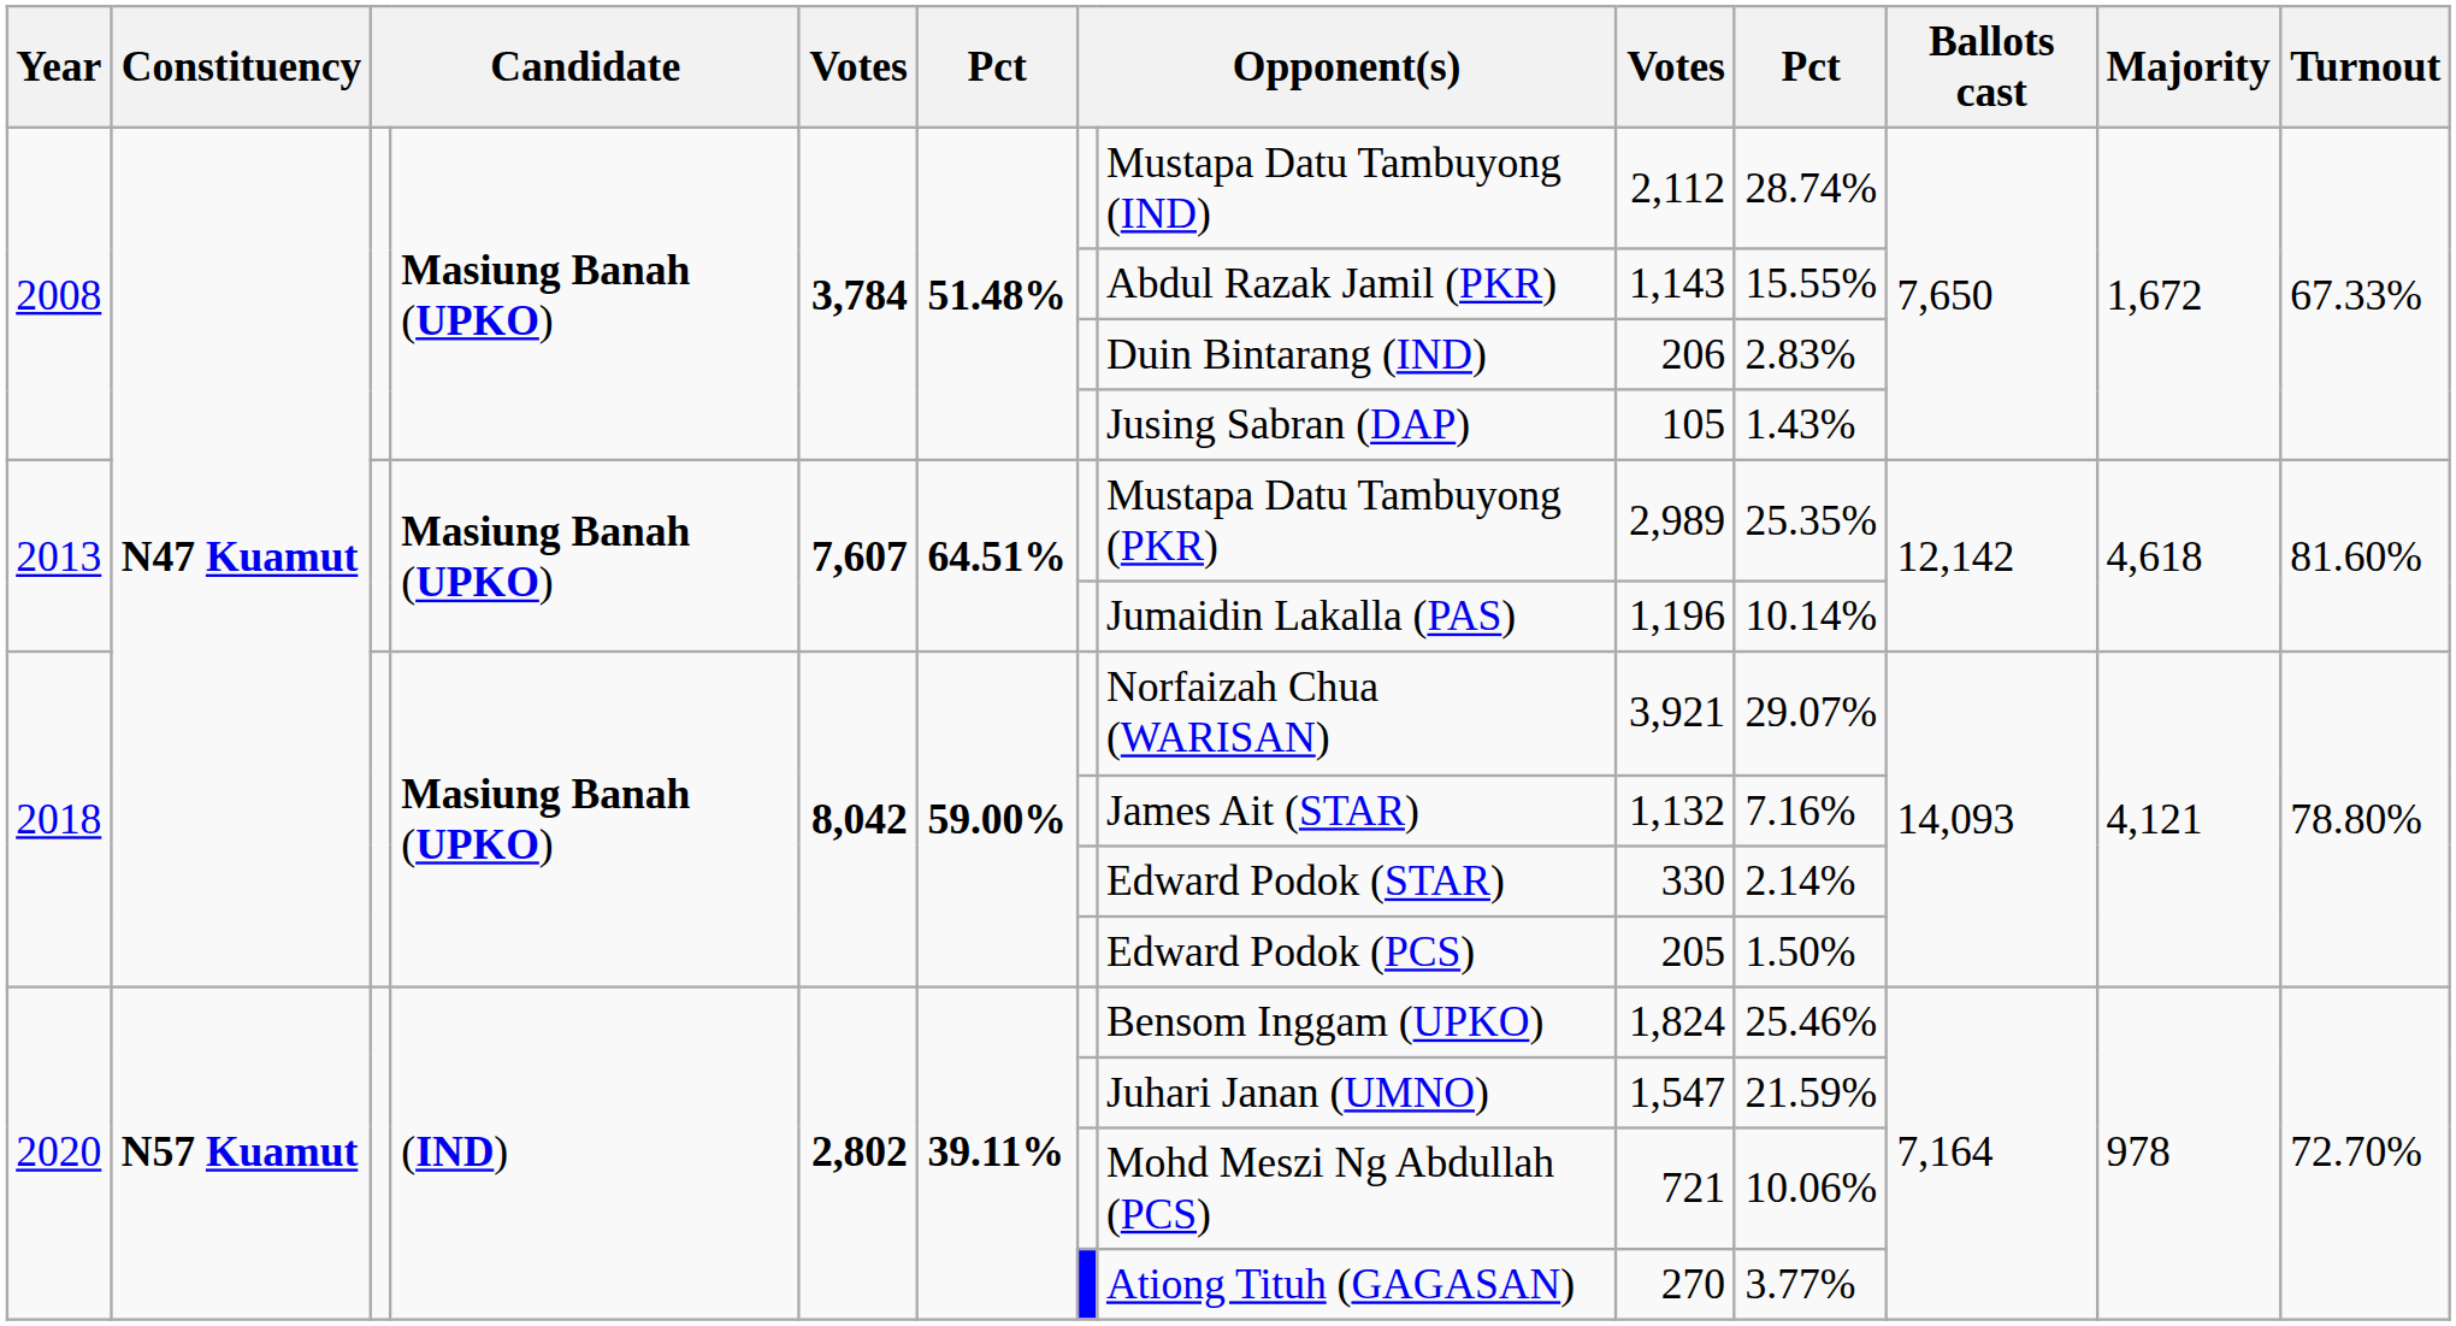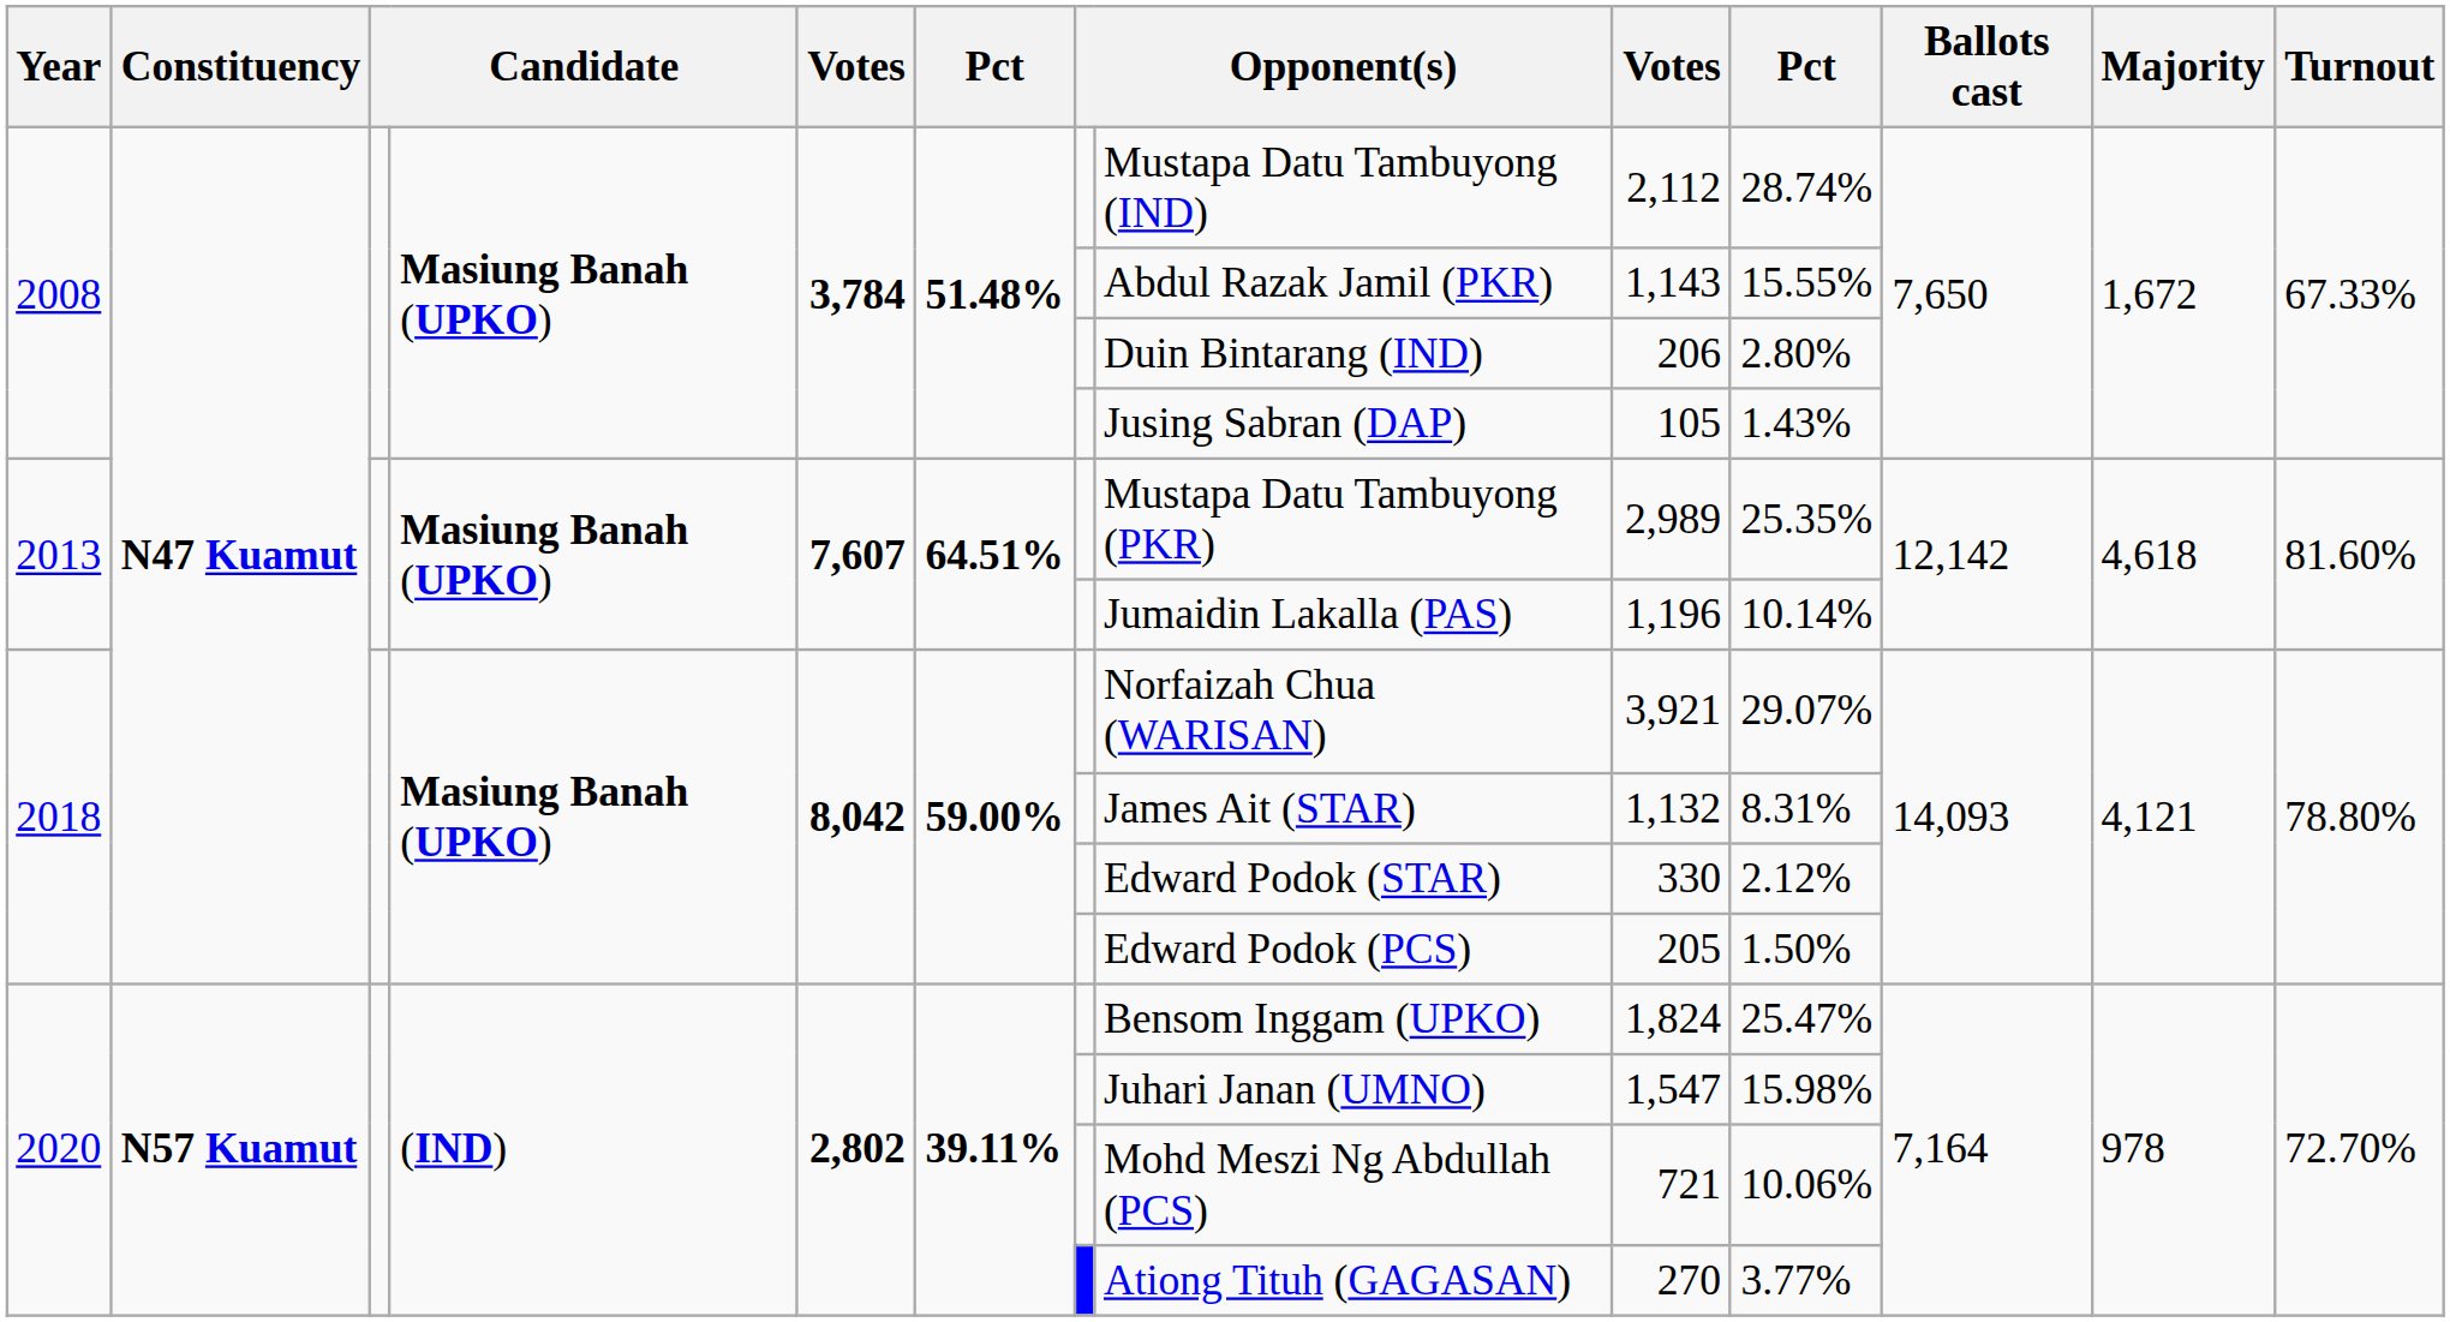row 4 | column 10: 2.83% -> 2.80%
row 9 | column 10: 7.16% -> 8.31%
row 10 | column 10: 2.14% -> 2.12%
row 12 | column 10: 25.46% -> 25.47%
row 13 | column 10: 21.59% -> 15.98%
